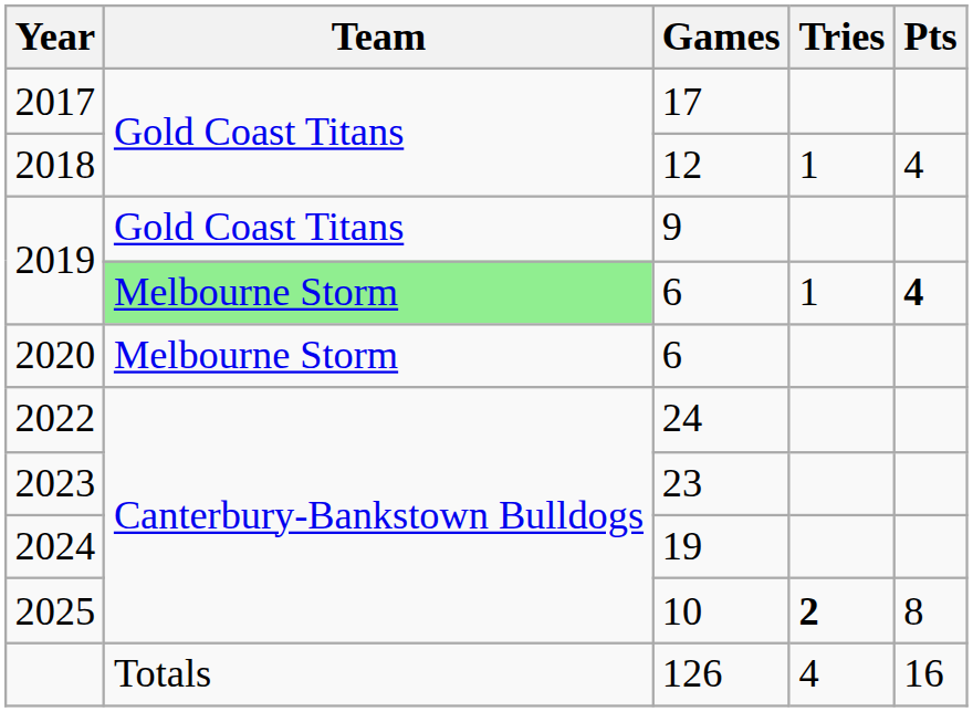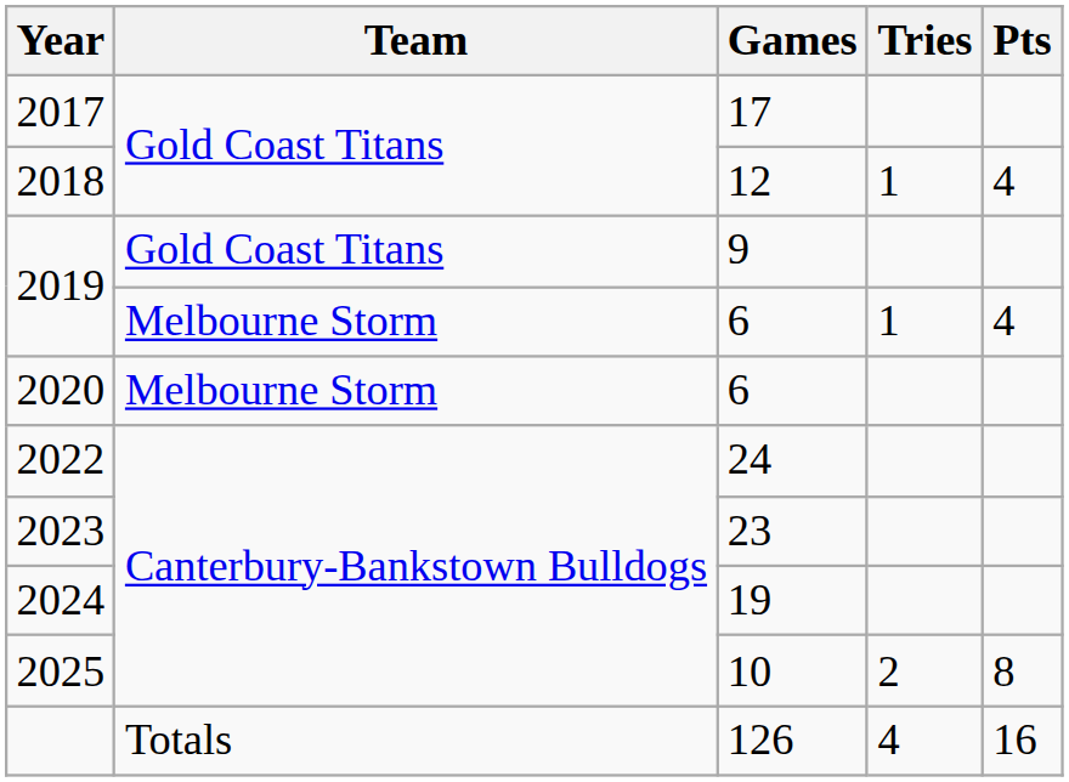2019 / 6 | Team: lightgreen background -> no background
2019 / 6 | Pts: bold -> normal
2025 | Tries: bold -> normal
